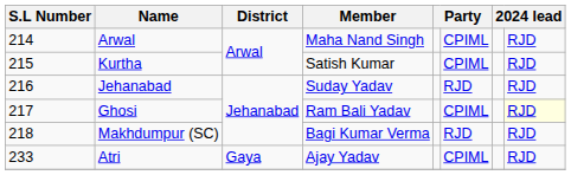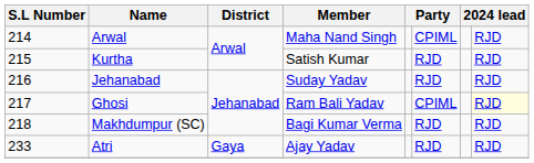Kurtha | column 6: CPIML -> RJD
Atri | column 6: CPIML -> RJD
